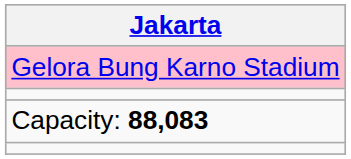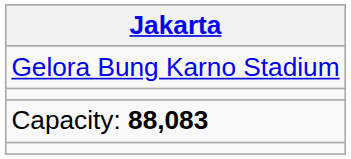row 2 | column 1: pink background -> no background
